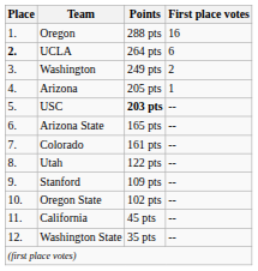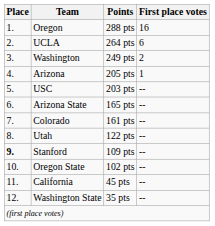UCLA | Place: bold -> normal
USC | Points: bold -> normal
Stanford | Place: normal -> bold
